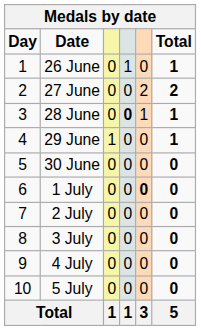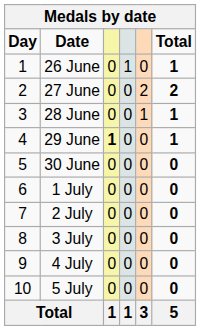28 June | column 4: bold -> normal
29 June | column 3: normal -> bold
1 July | column 5: bold -> normal
